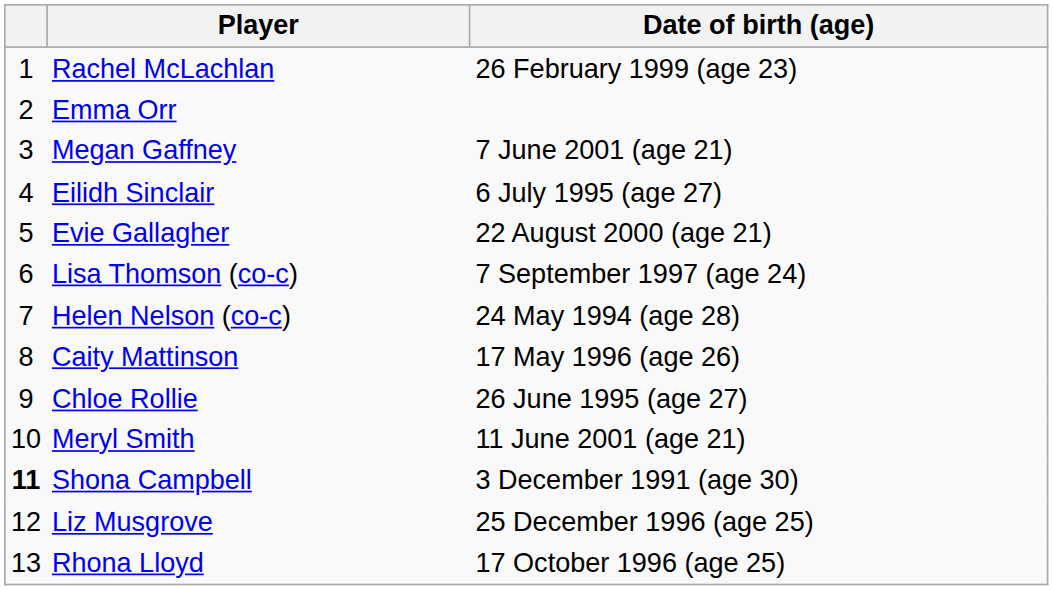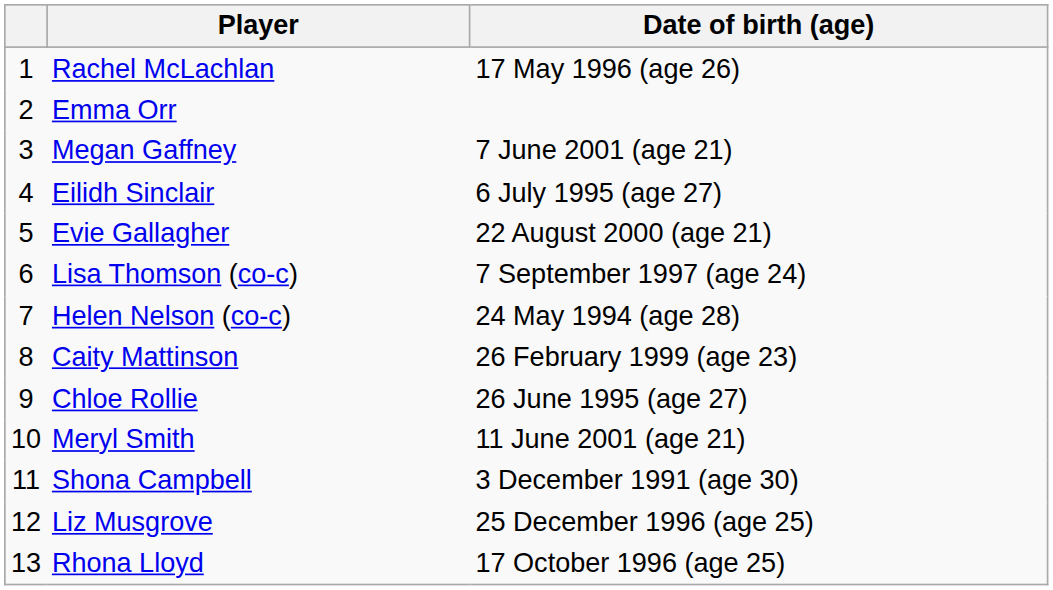Rachel McLachlan | Date of birth (age): 26 February 1999 (age 23) -> 17 May 1996 (age 26)
Caity Mattinson | Date of birth (age): 17 May 1996 (age 26) -> 26 February 1999 (age 23)
Shona Campbell | column 1: bold -> normal
